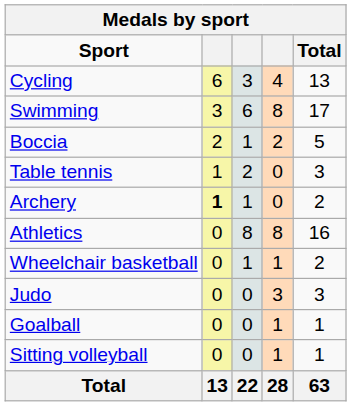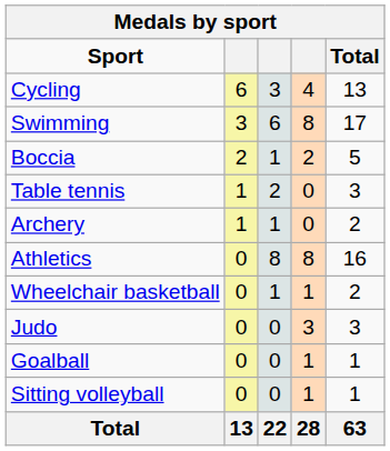Archery | column 2: bold -> normal
